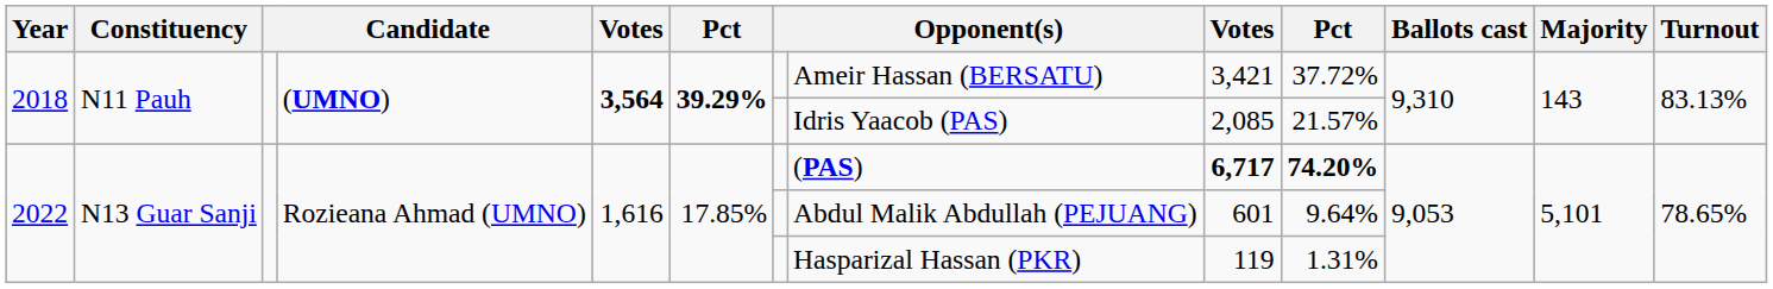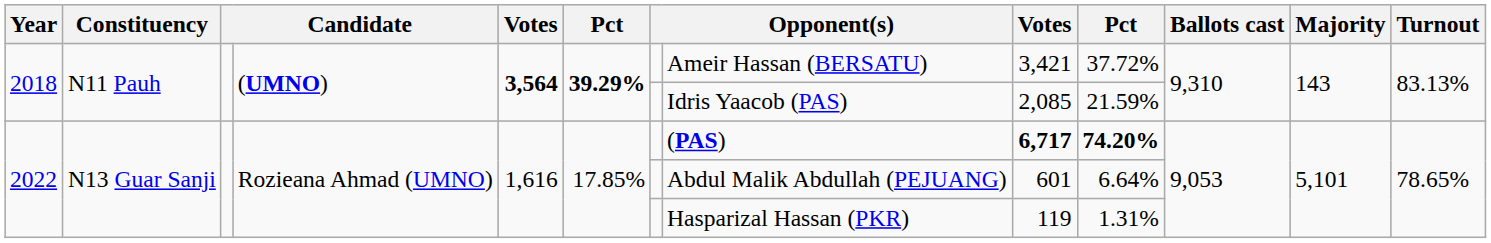row 3 | column 10: 21.57% -> 21.59%
row 5 | column 10: 9.64% -> 6.64%
